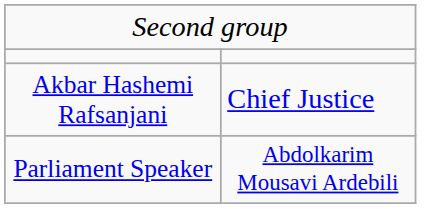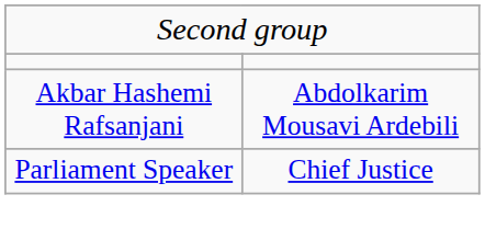Akbar Hashemi Rafsanjani | column 2: Chief Justice -> Abdolkarim Mousavi Ardebili
Parliament Speaker | column 2: Abdolkarim Mousavi Ardebili -> Chief Justice
